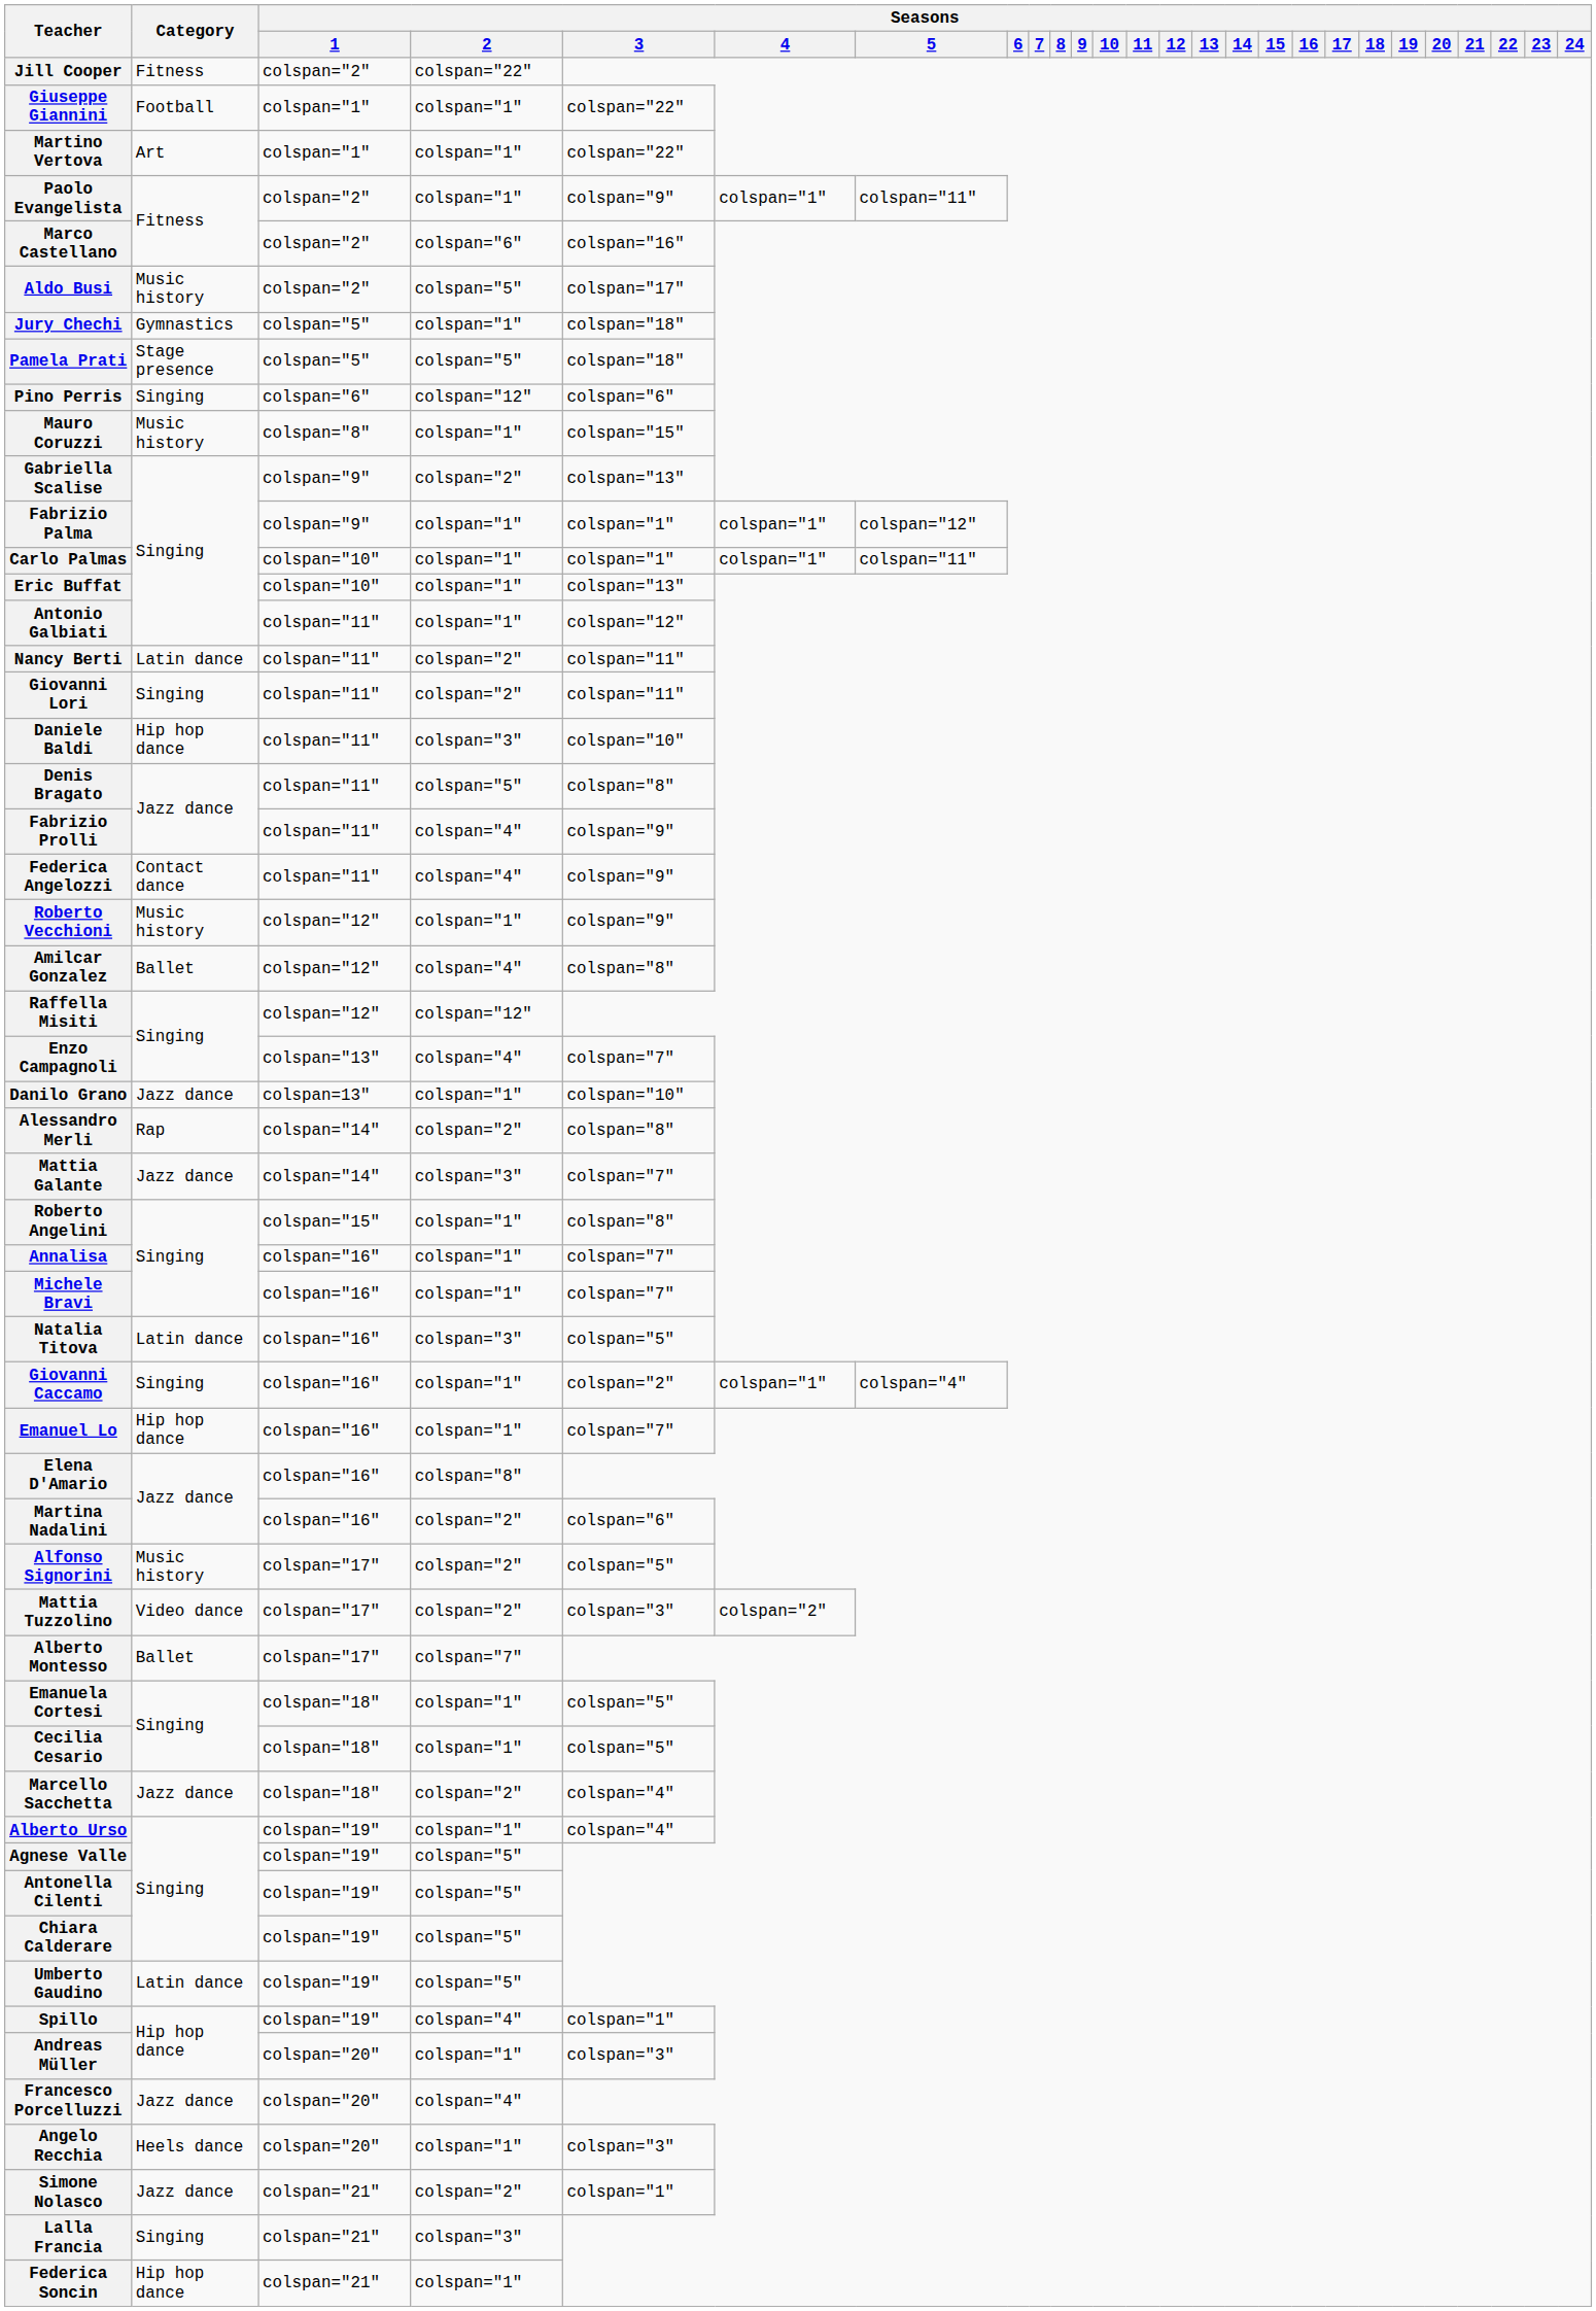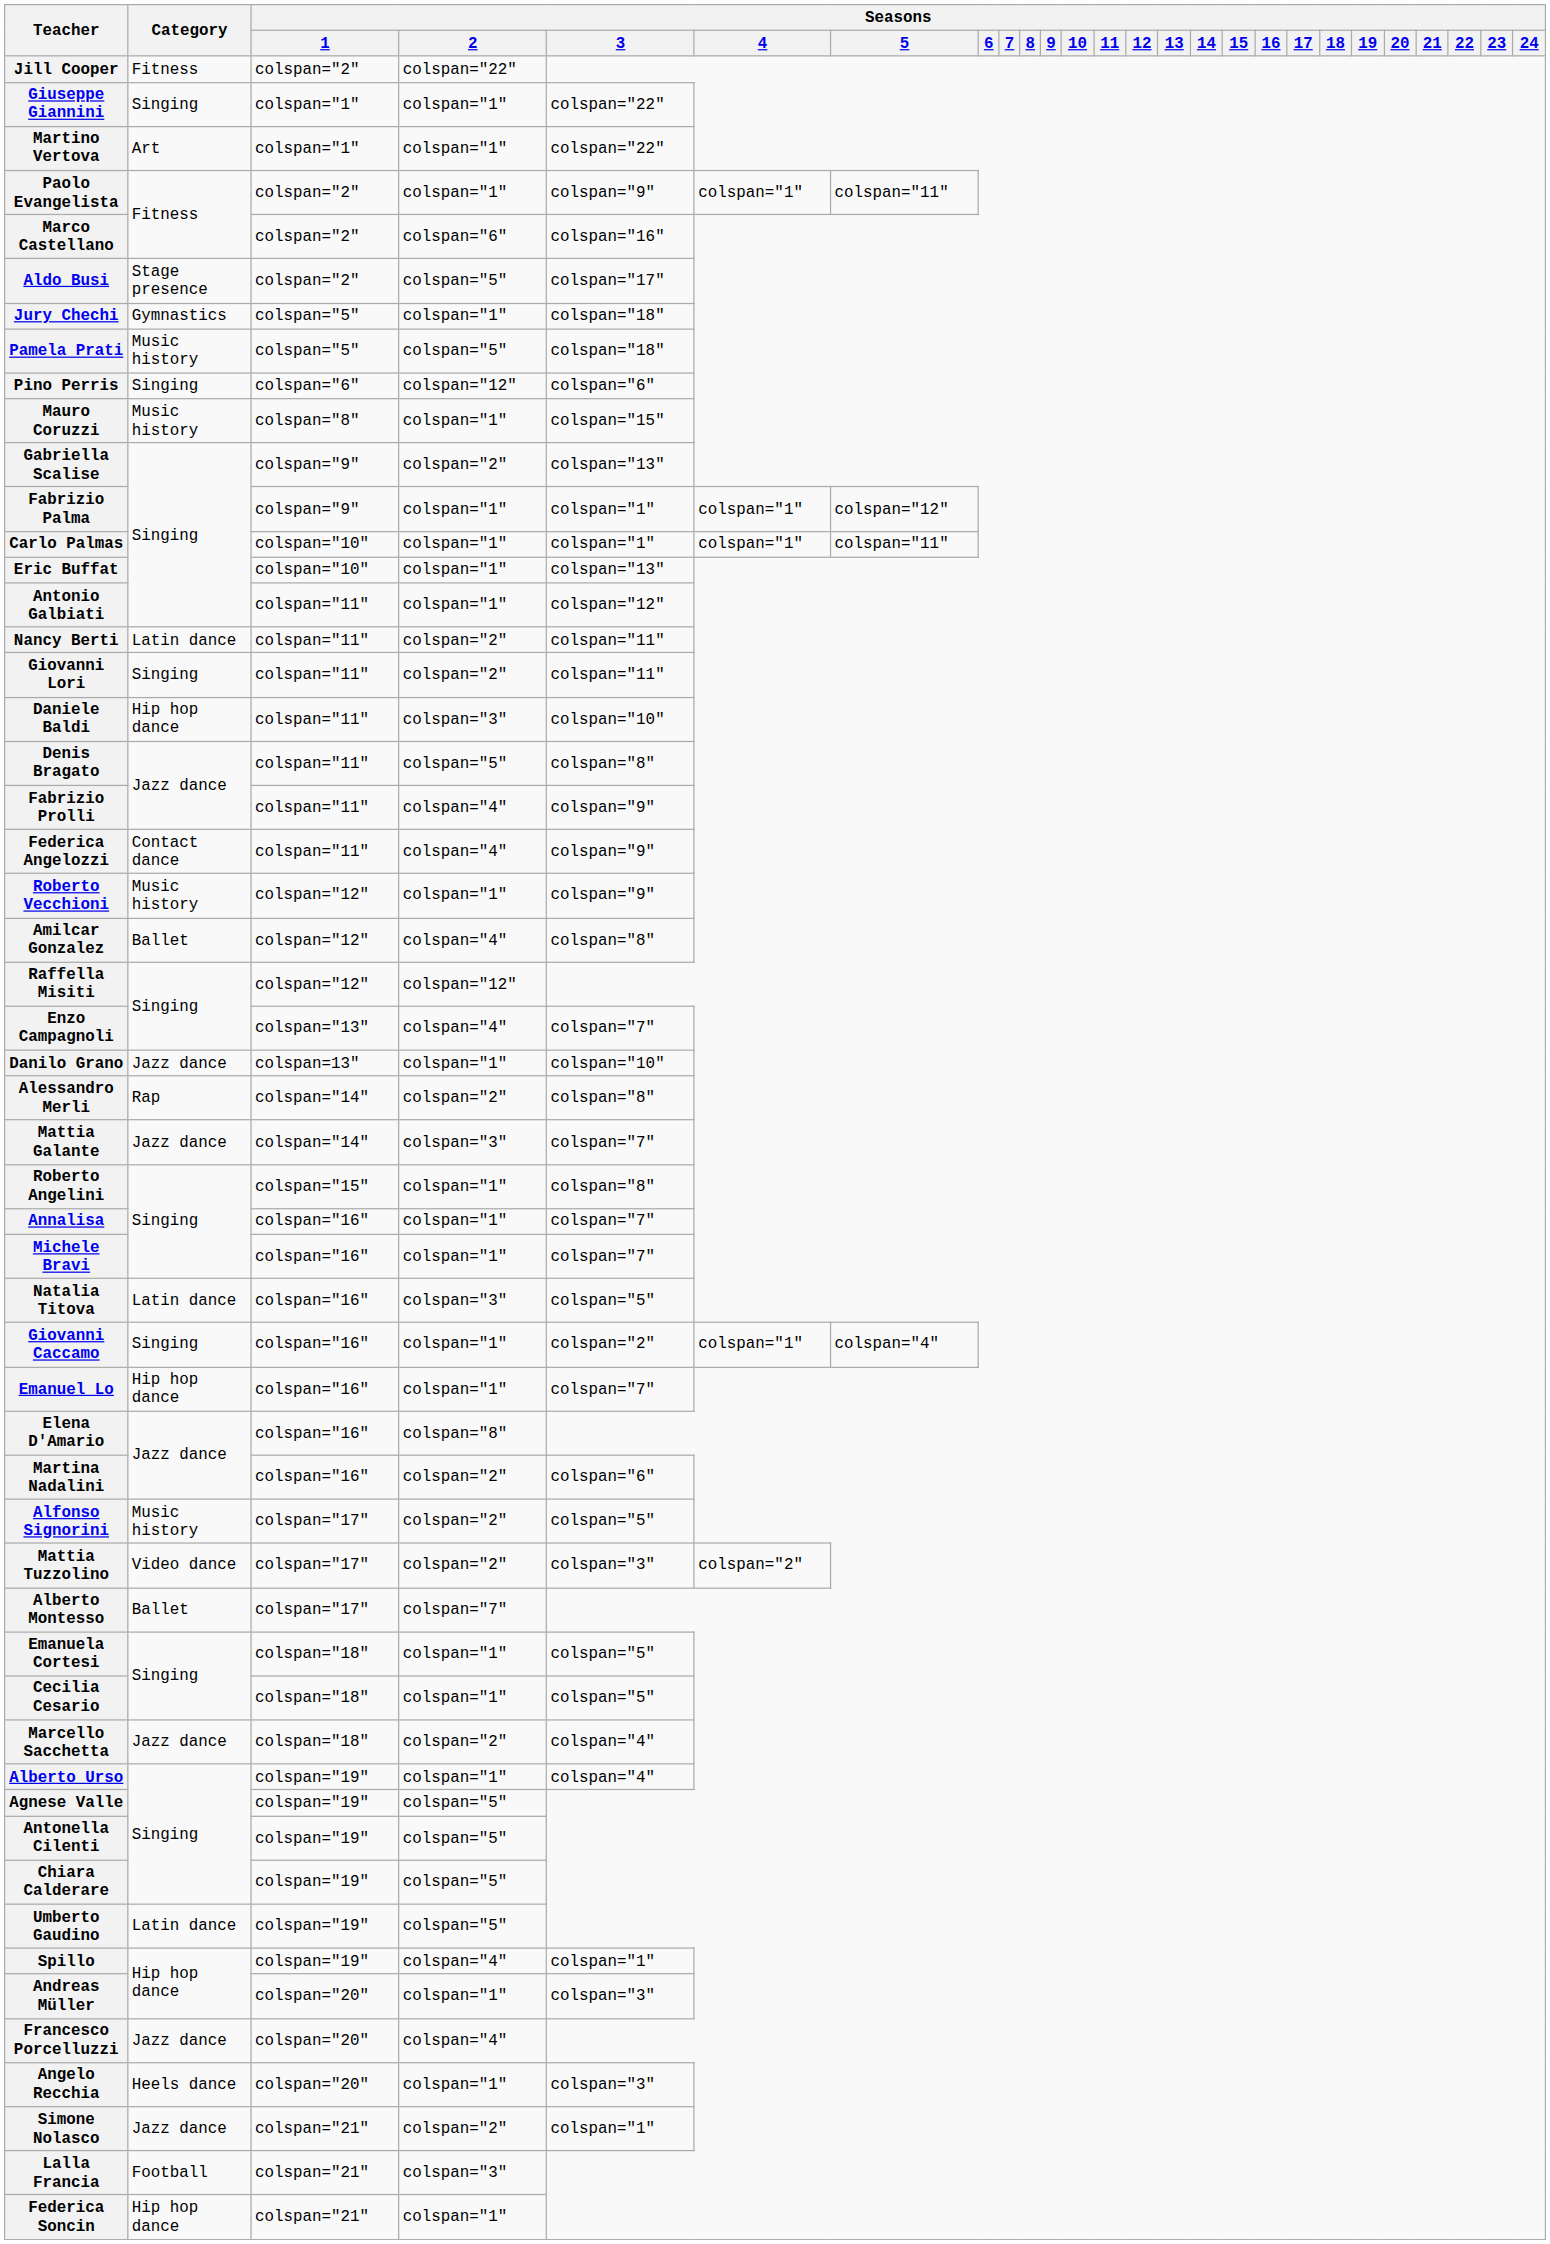Giuseppe Giannini | Category: Football -> Singing
Aldo Busi | Category: Music history -> Stage presence
Pamela Prati | Category: Stage presence -> Music history
Lalla Francia | Category: Singing -> Football
